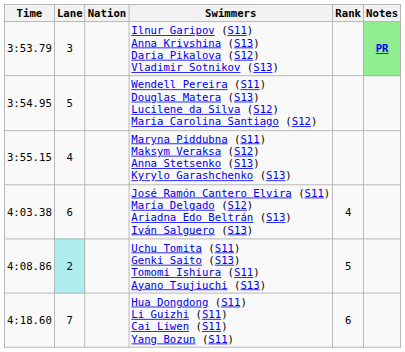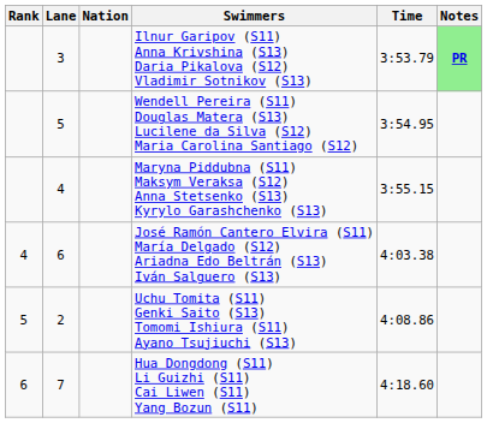columns swapped: Rank <-> Time
row 6 | Lane: paleturquoise background -> no background
